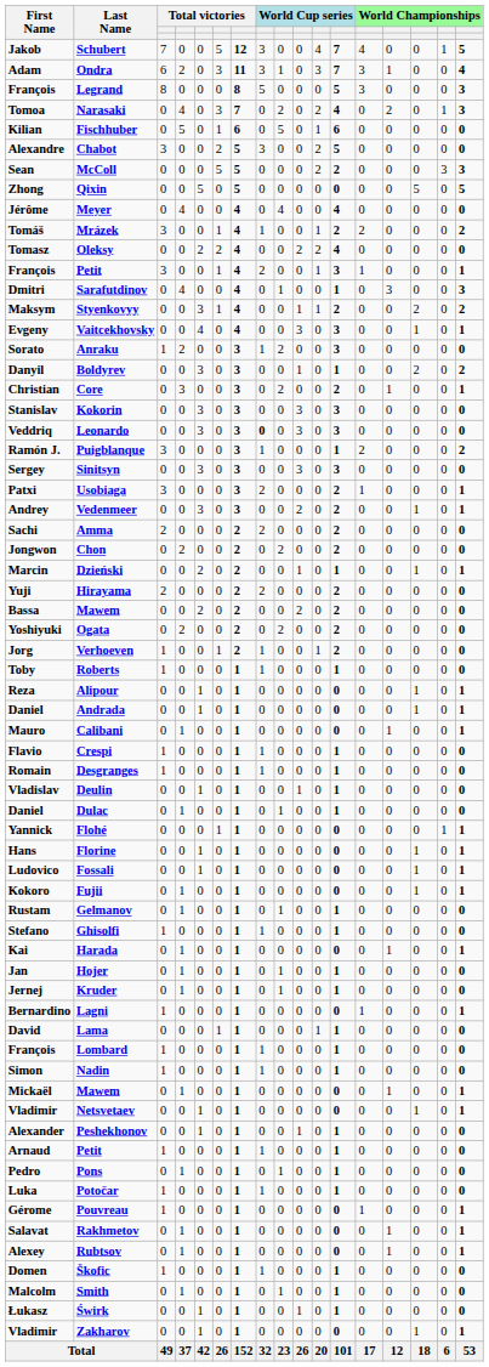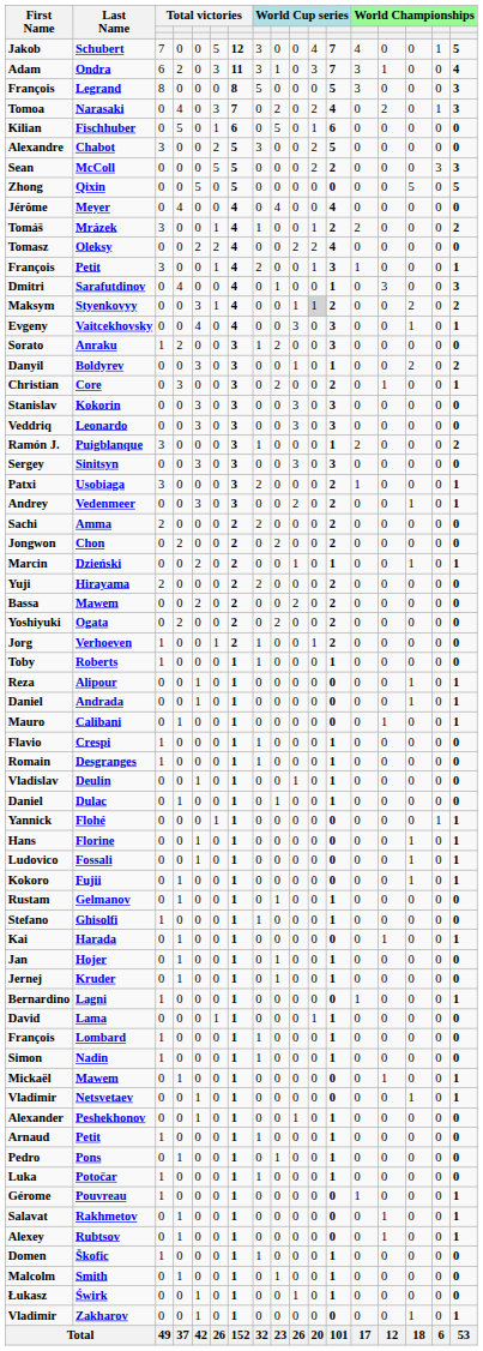Styenkovyy | column 11: no background -> lightgrey background
Leonardo | column 8: bold -> normal
